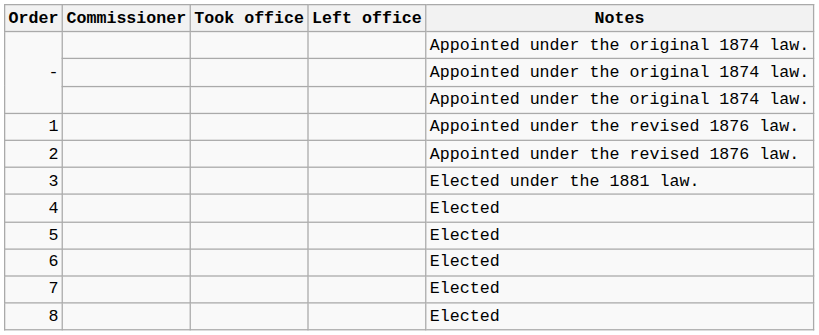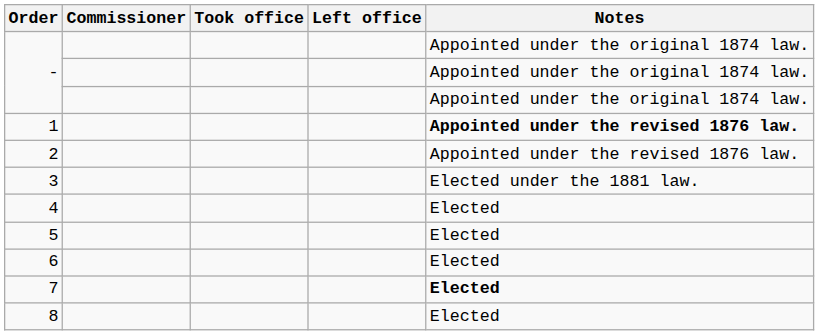1 | Notes: normal -> bold
7 | Notes: normal -> bold
